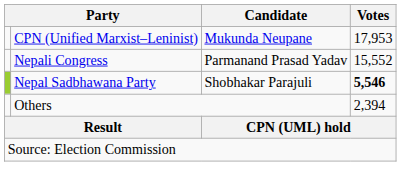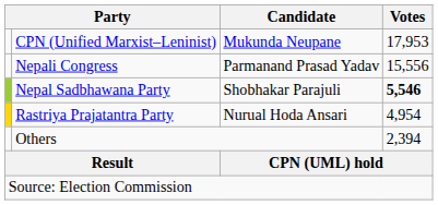Nepali Congress | Votes: 15,552 -> 15,556
+ row: Rastriya Prajatantra Party | Nurual Hoda Ansari | 4,954
